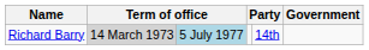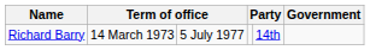Richard Barry | column 2: lightgrey background -> no background
Richard Barry | column 3: lightblue background -> no background
